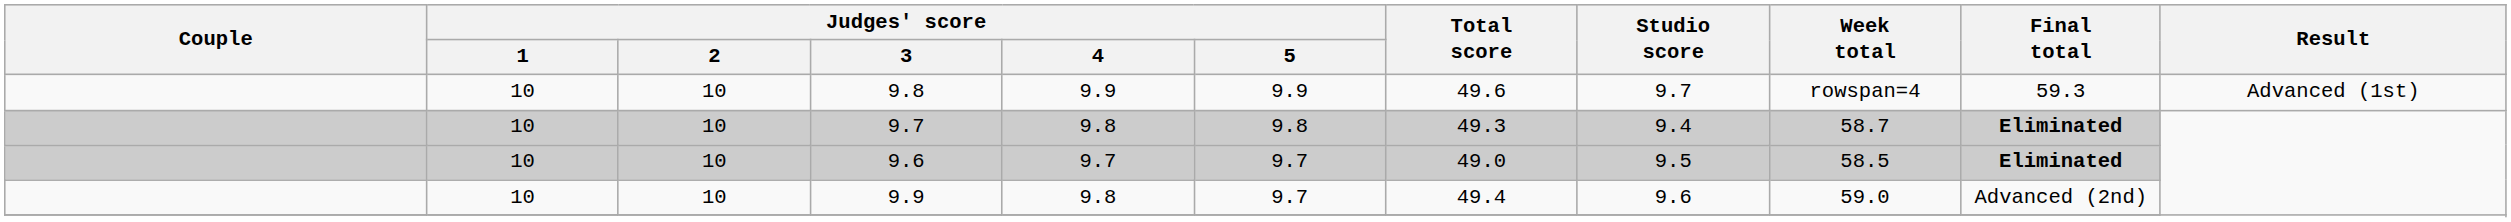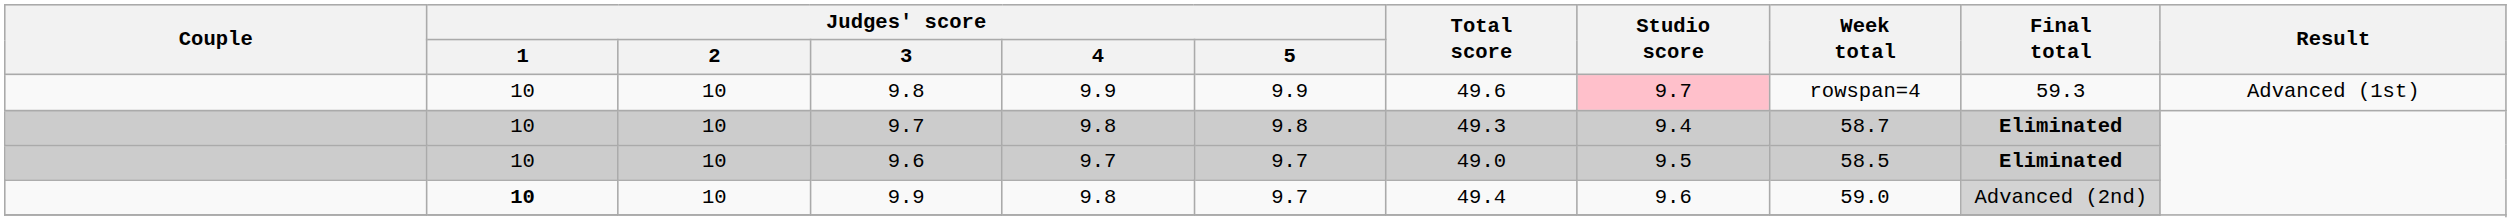row 3 | Studio score: no background -> pink background
row 6 | Judges' score / 1: normal -> bold
row 6 | Final total: no background -> lightgrey background
